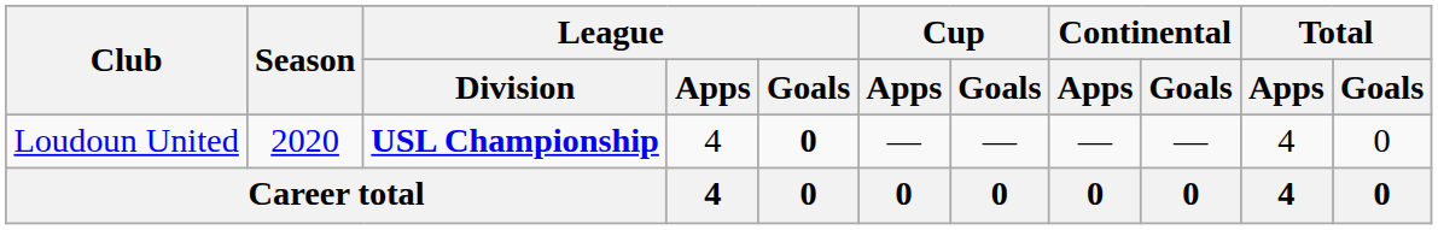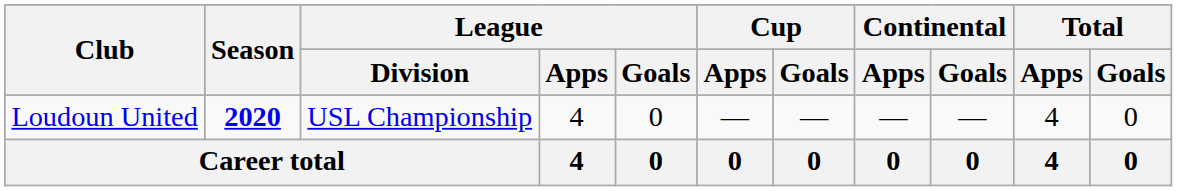Loudoun United | Season: normal -> bold
Loudoun United | League / Division: bold -> normal
Loudoun United | League / Goals: bold -> normal
